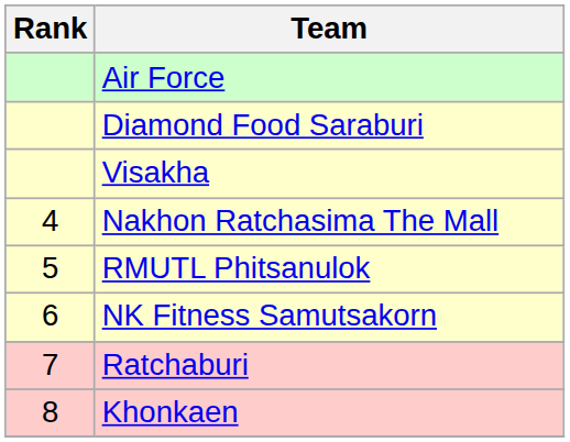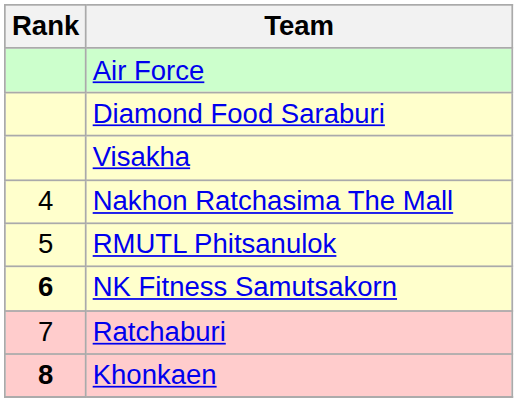NK Fitness Samutsakorn | Rank: normal -> bold
Khonkaen | Rank: normal -> bold
